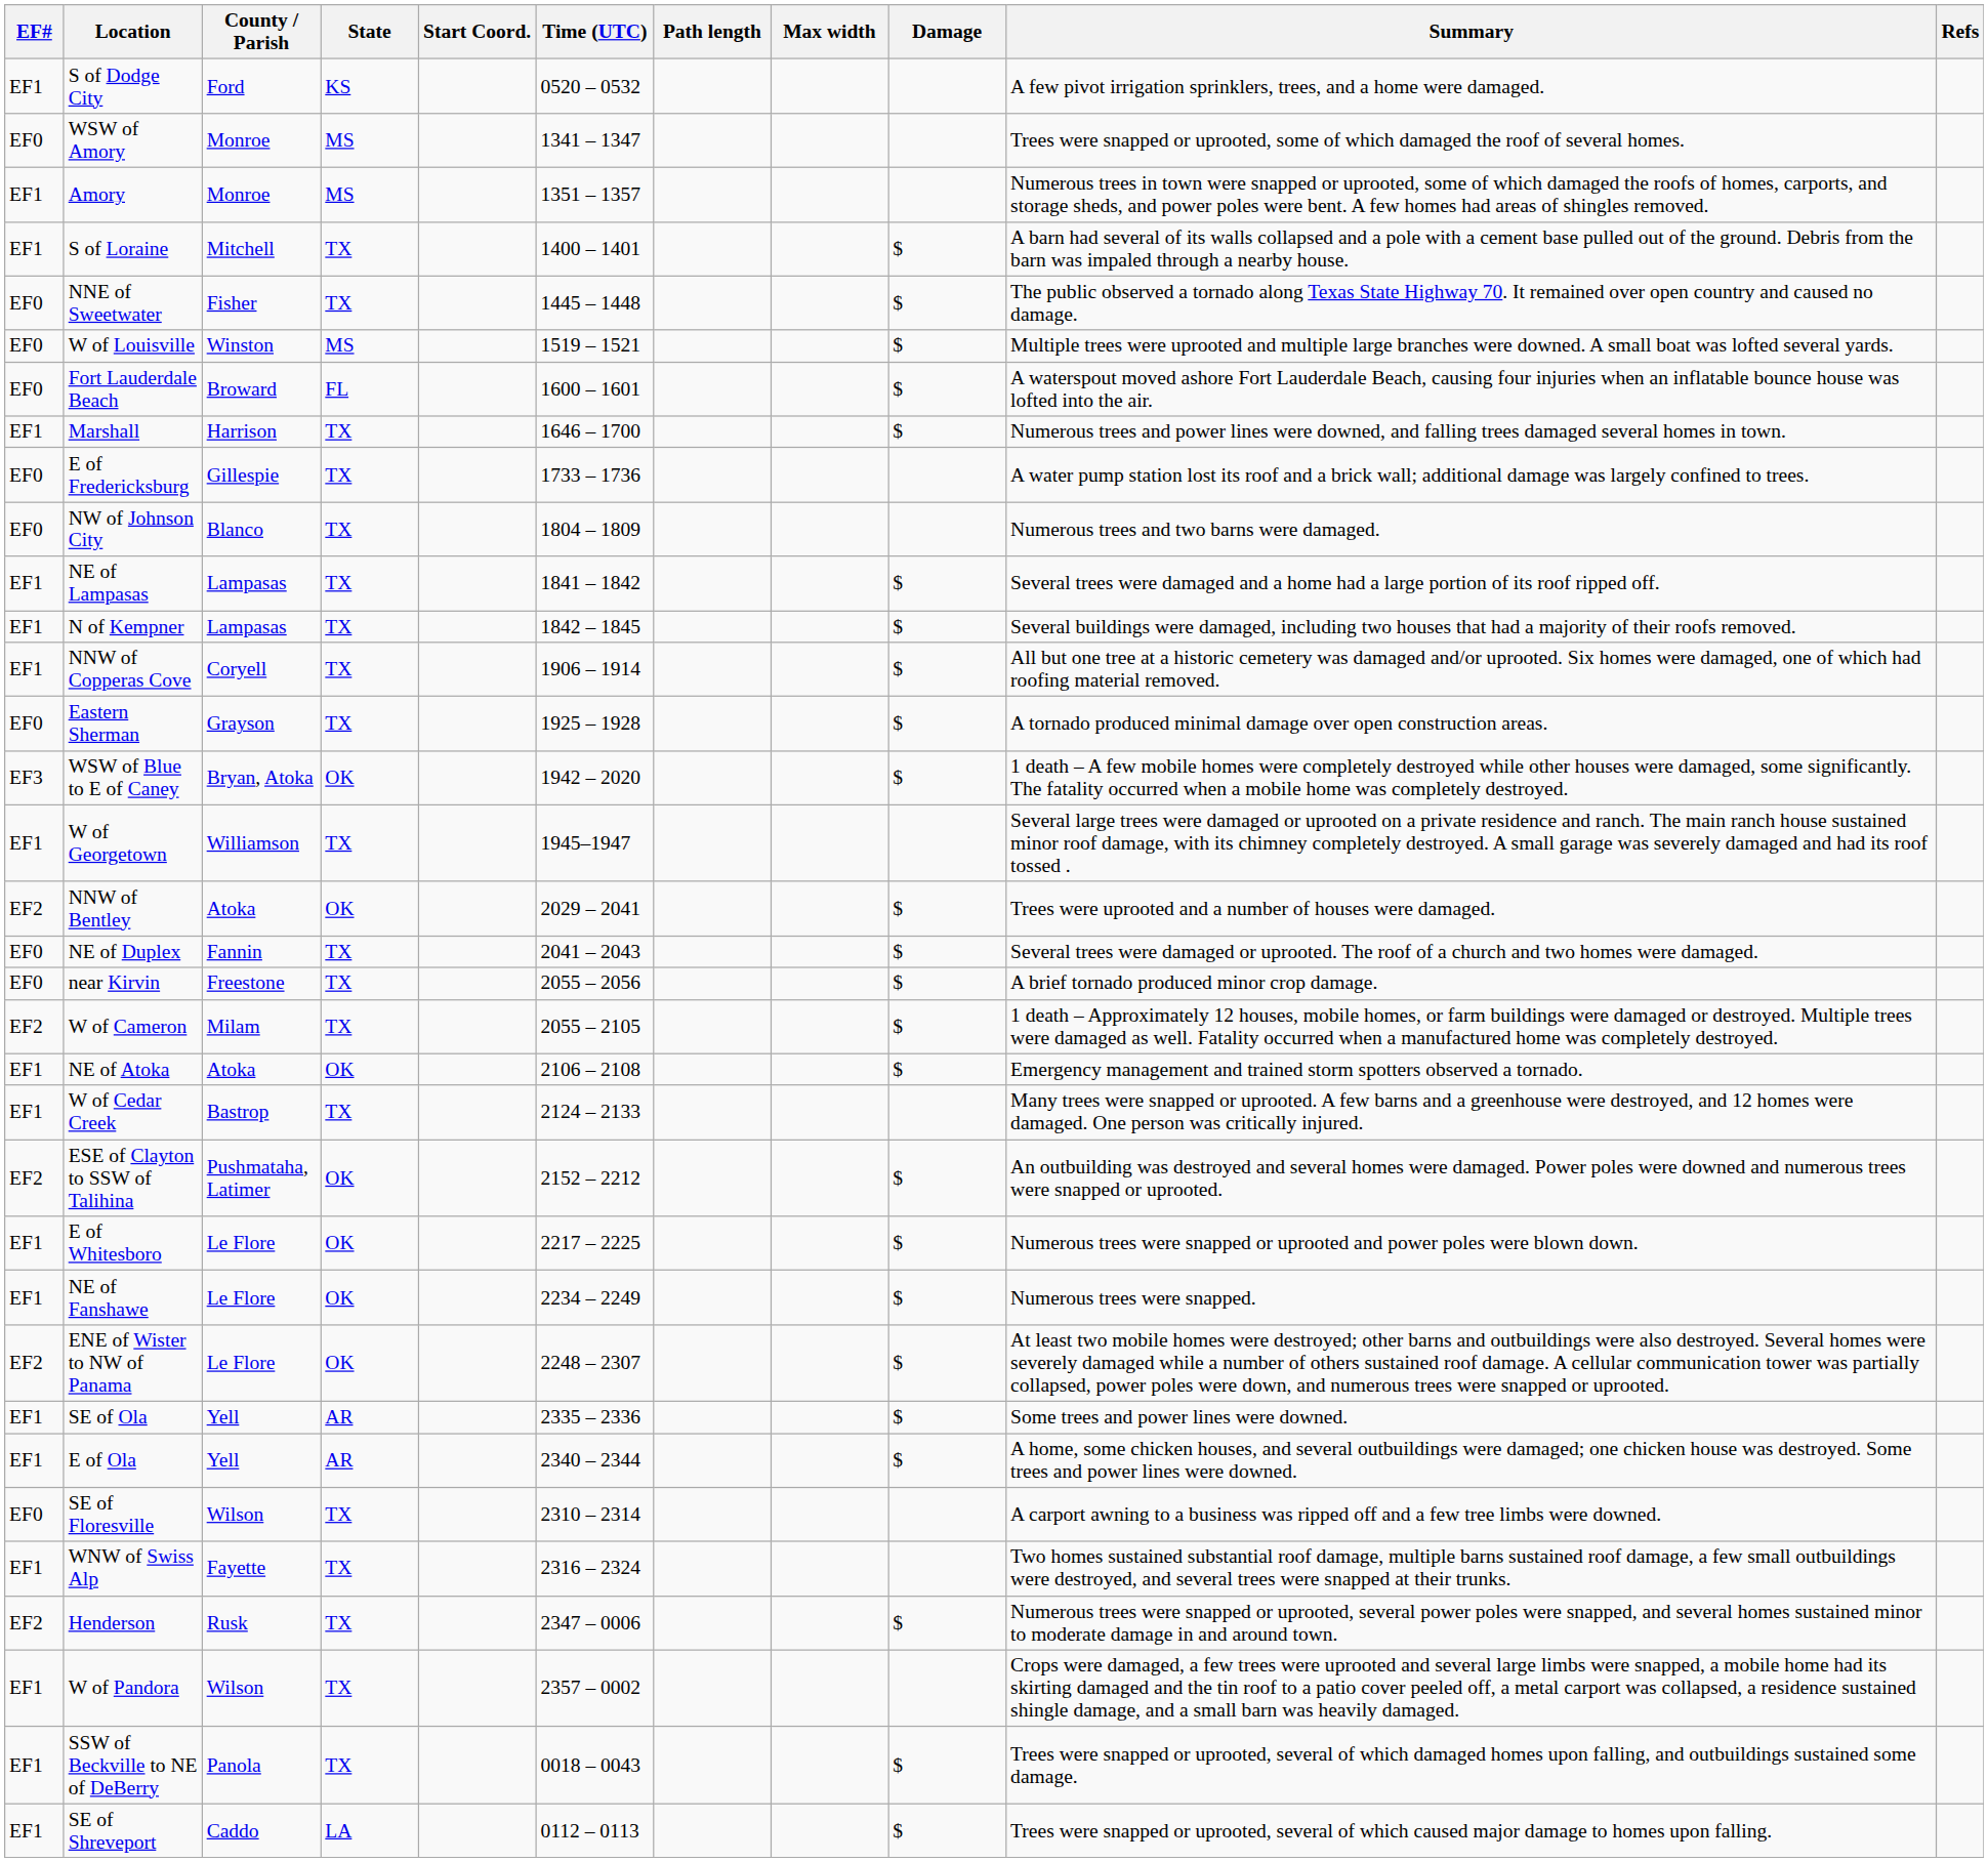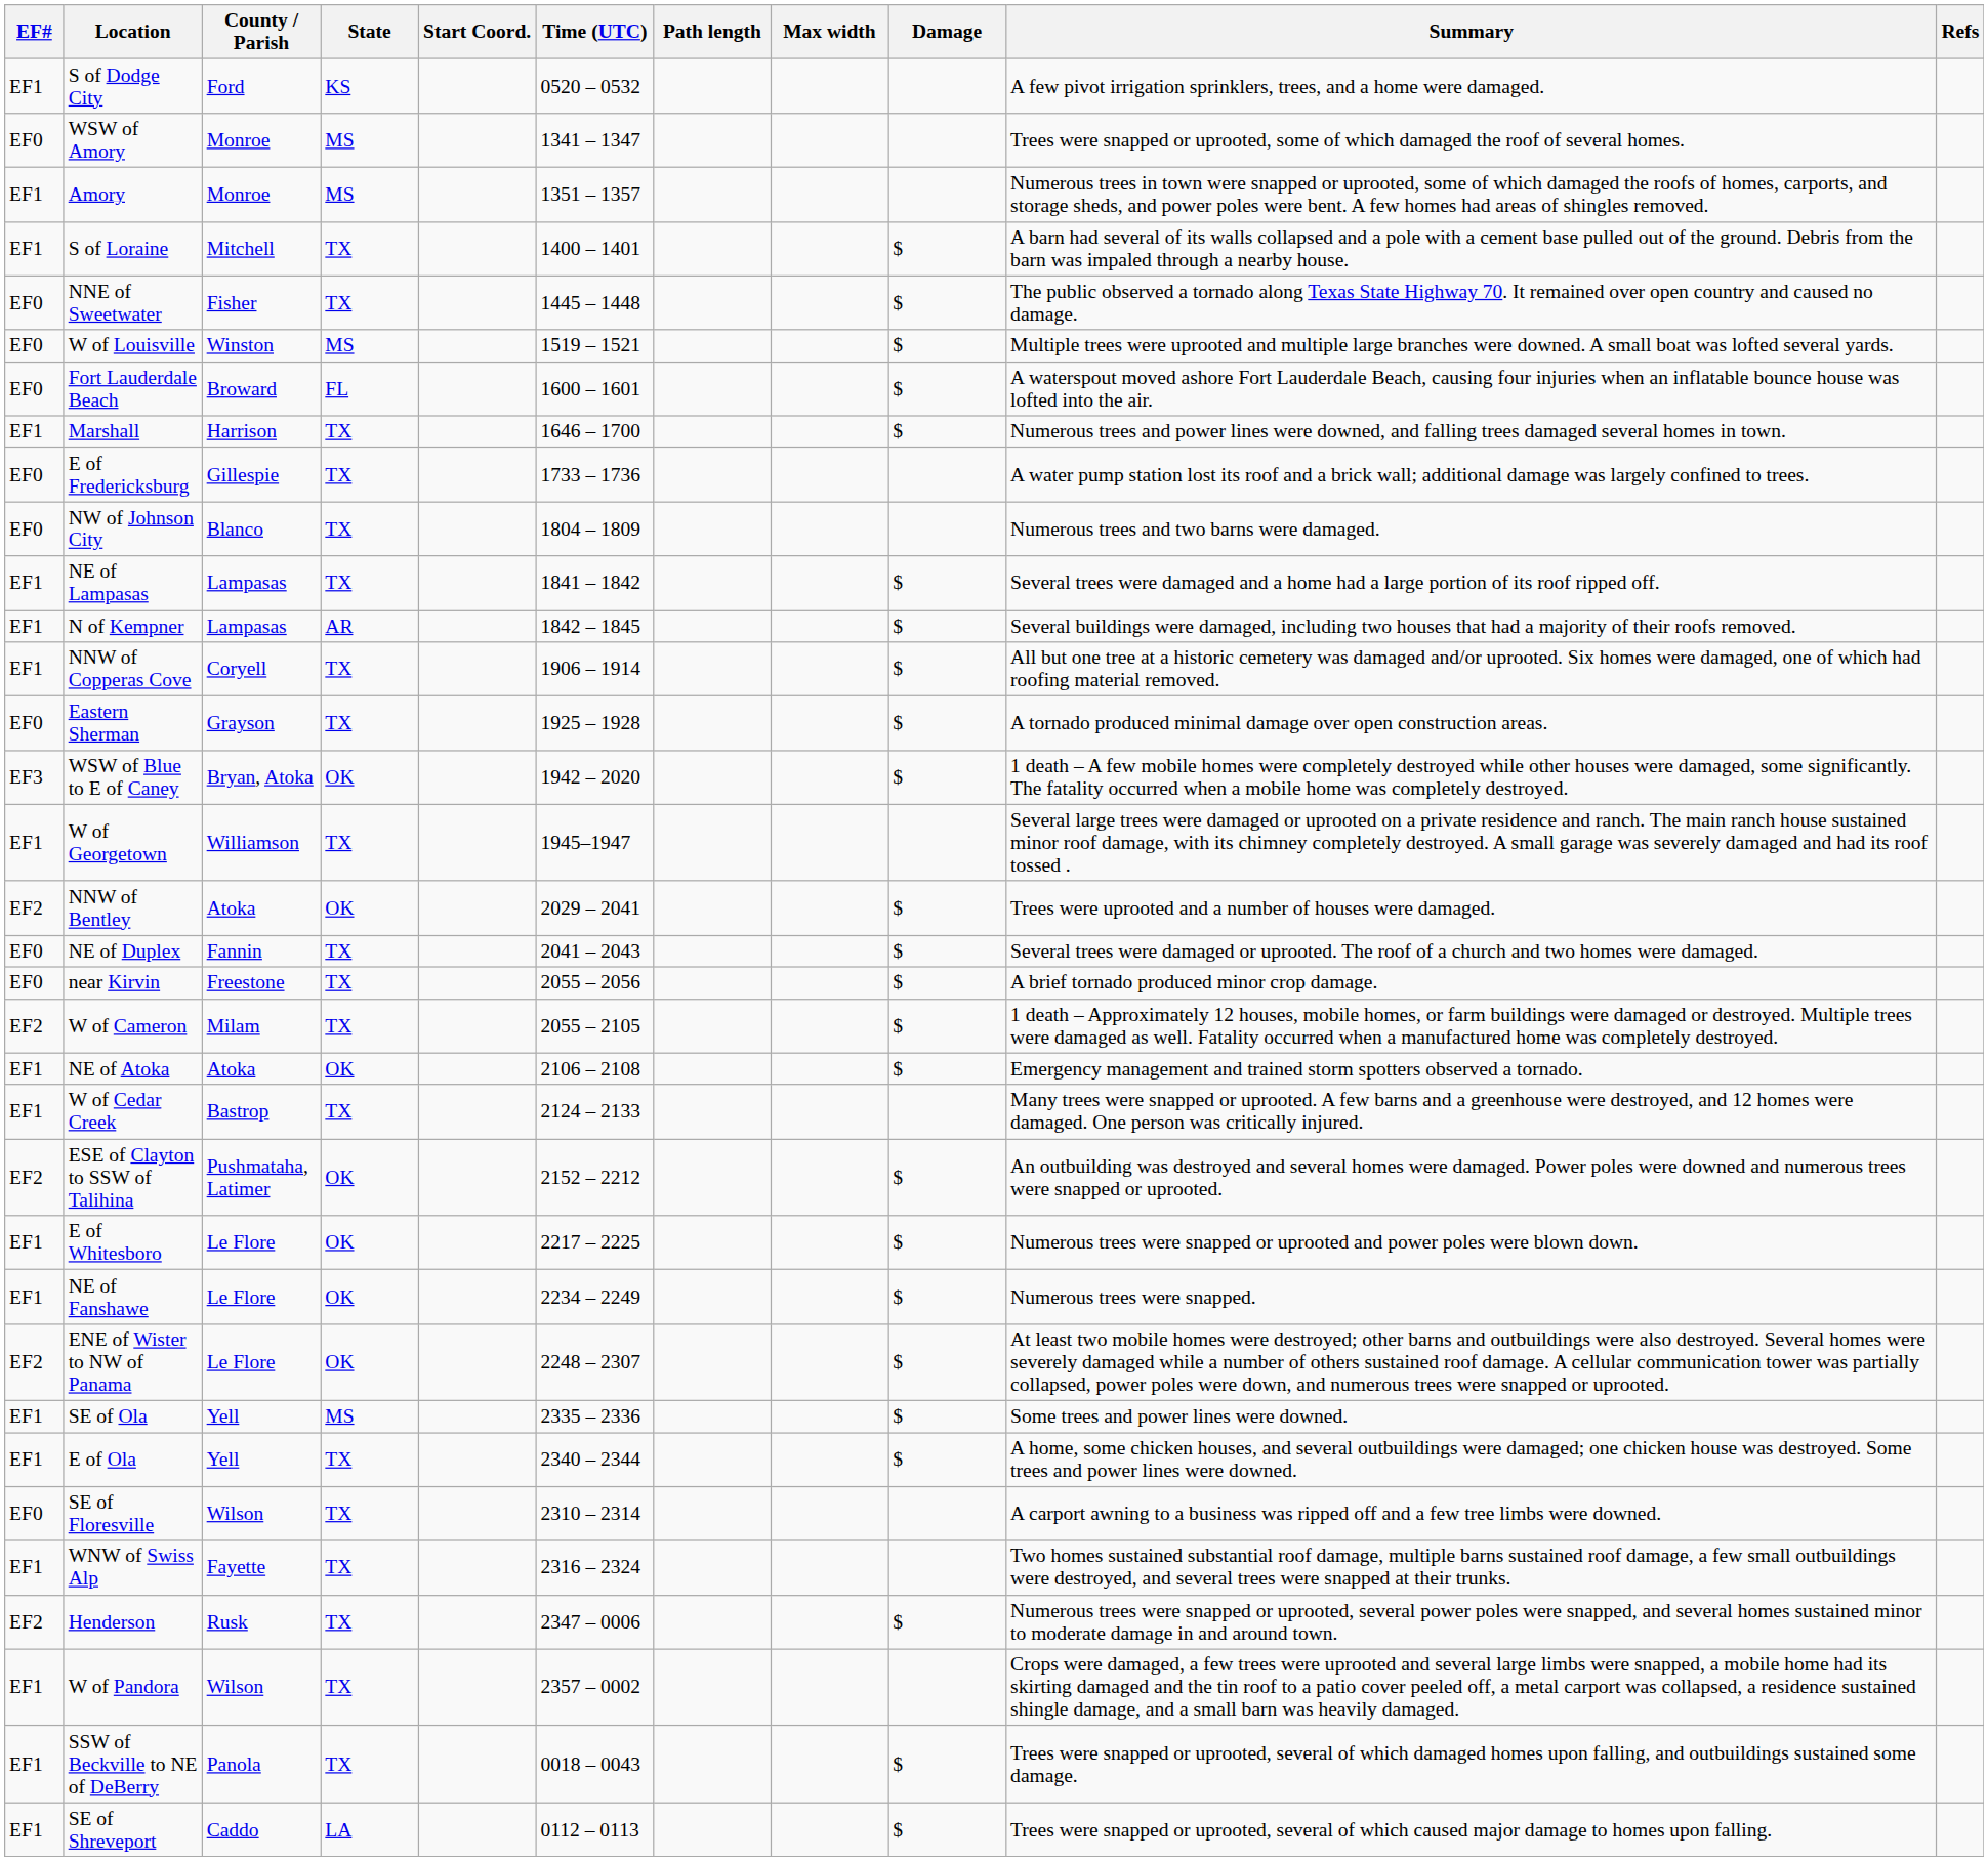N of Kempner | State: TX -> AR
SE of Ola | State: AR -> MS
E of Ola | State: AR -> TX
